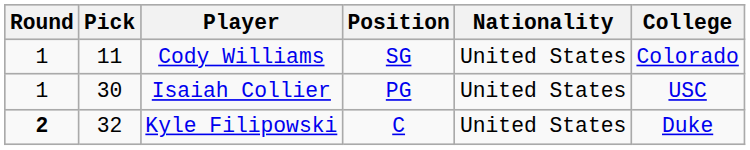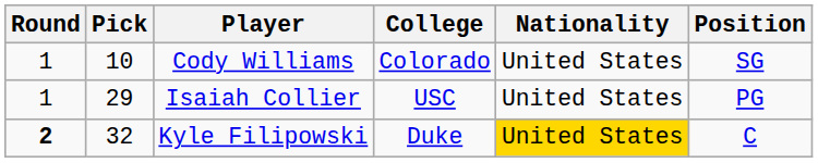columns swapped: Position <-> College
Cody Williams | Pick: 11 -> 10
Isaiah Collier | Pick: 30 -> 29
Kyle Filipowski | Nationality: no background -> gold background
